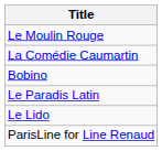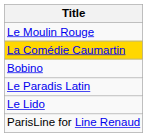row 3 | column 1: no background -> gold background
